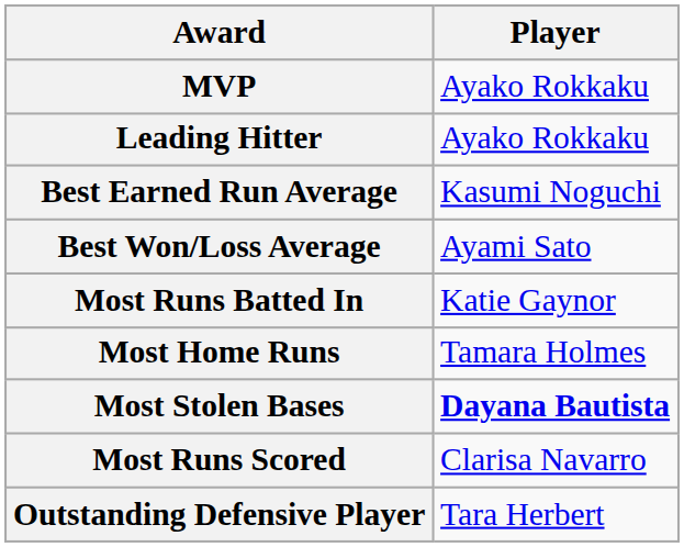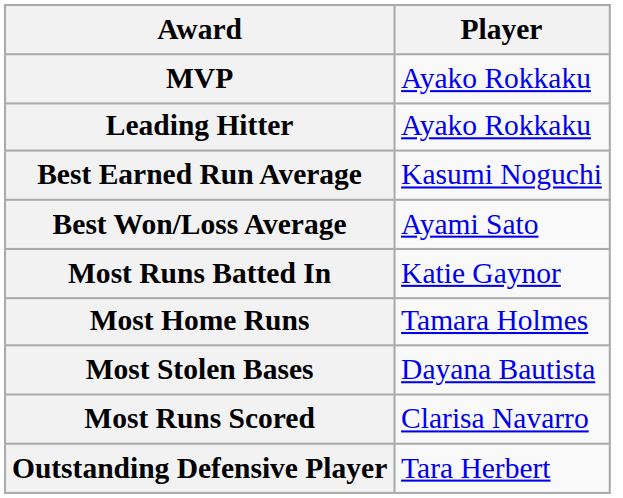Most Stolen Bases | Player: bold -> normal
